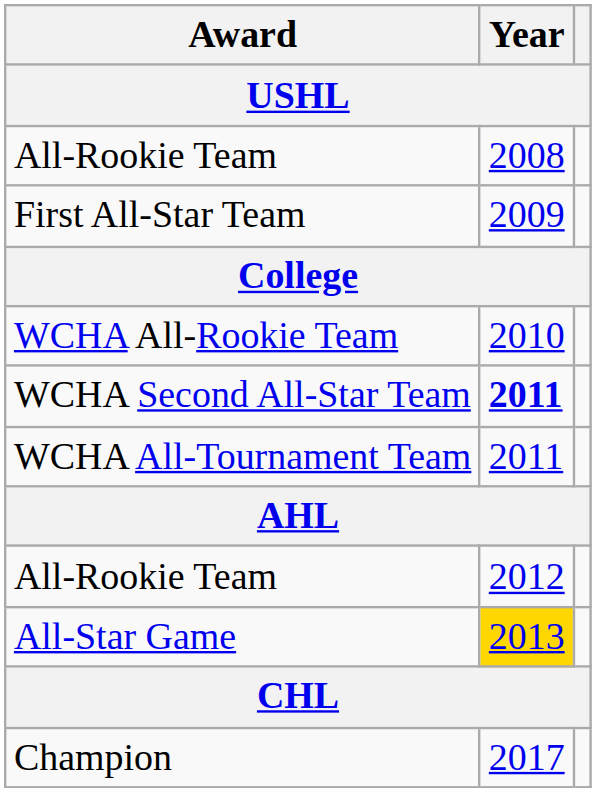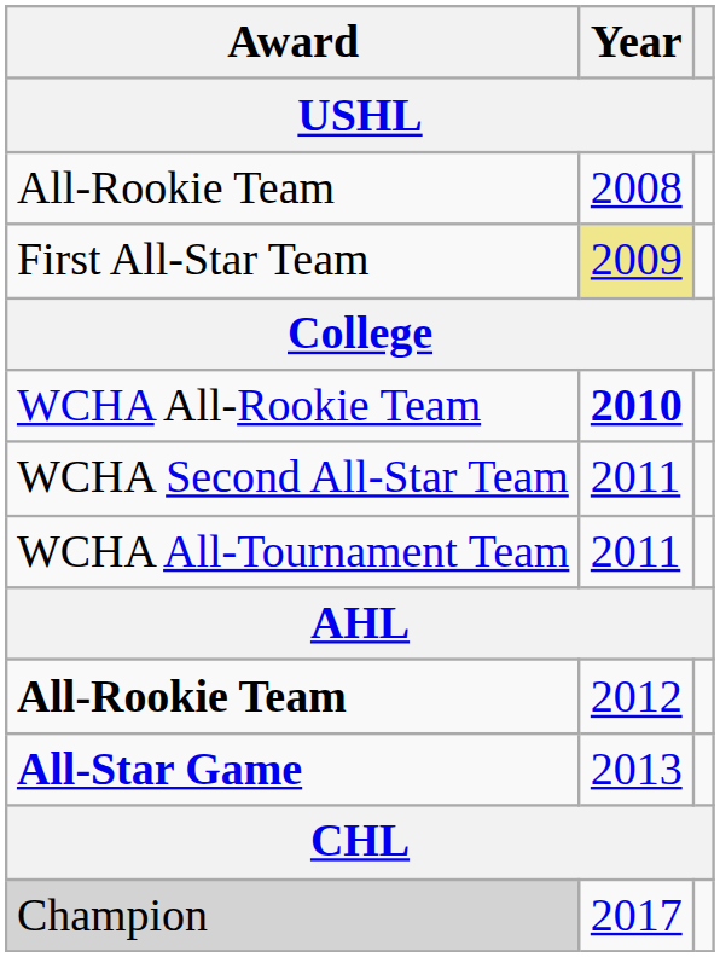First All-Star Team | Year: no background -> khaki background
WCHA All-Rookie Team | Year: normal -> bold
WCHA Second All-Star Team | Year: bold -> normal
All-Rookie Team / 2012 | Award: normal -> bold
All-Star Game | Award: normal -> bold
All-Star Game | Year: gold background -> no background
Champion | Award: no background -> lightgrey background
